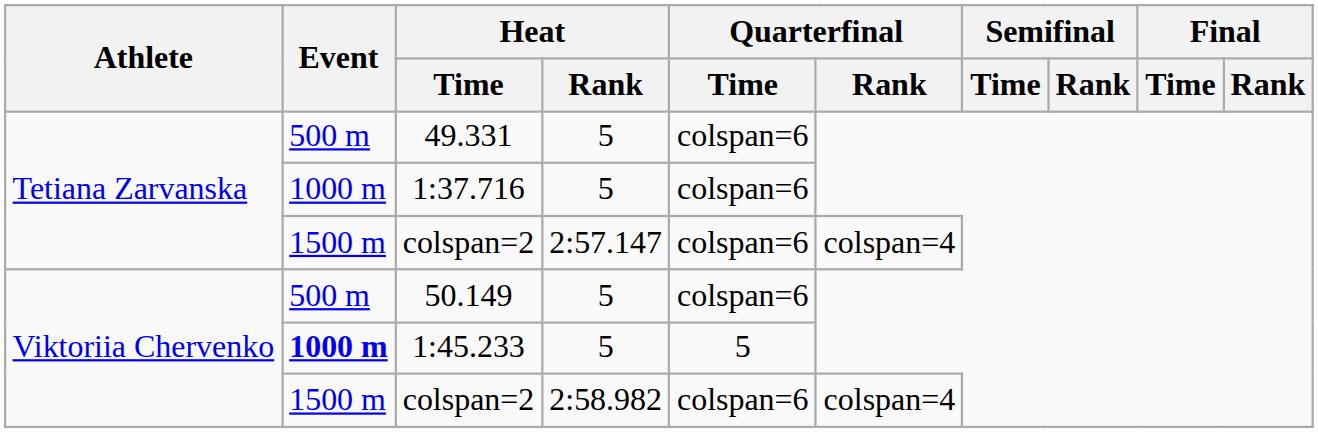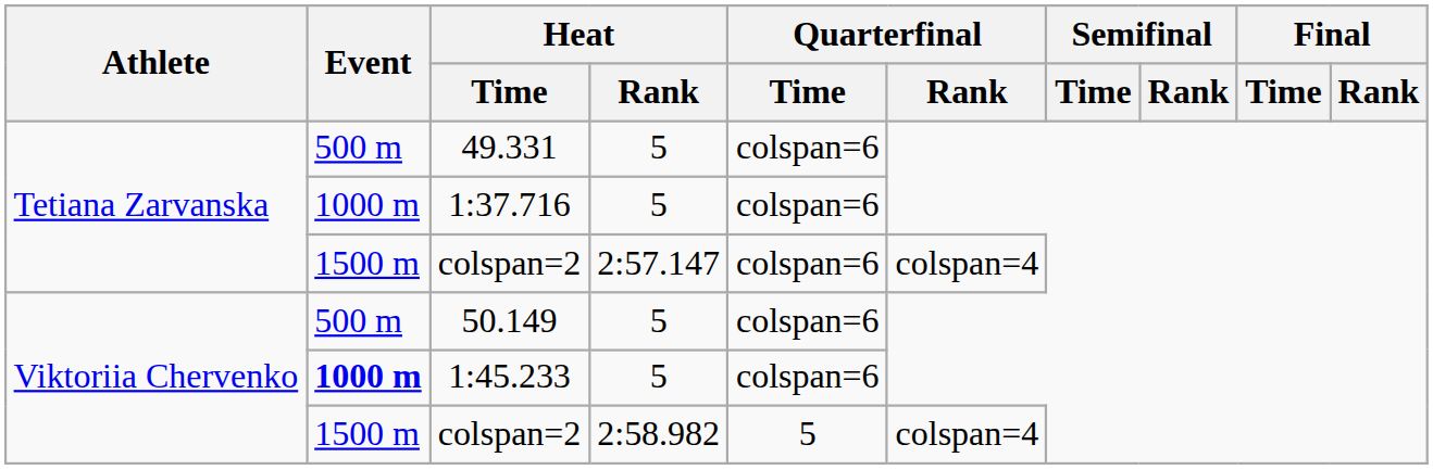1:45.233 | Quarterfinal / Time: 5 -> colspan=6
colspan=2 / 2:58.982 | Quarterfinal / Time: colspan=6 -> 5
